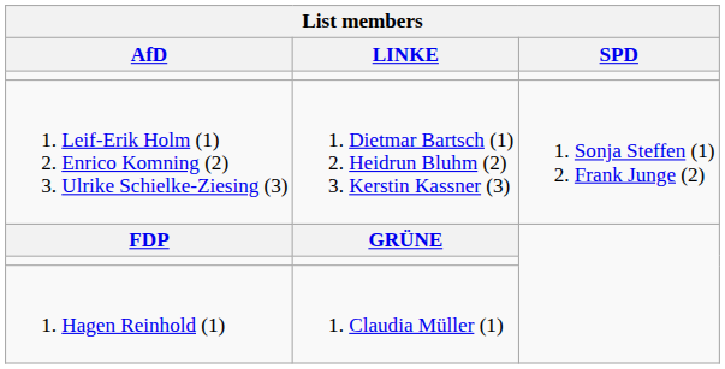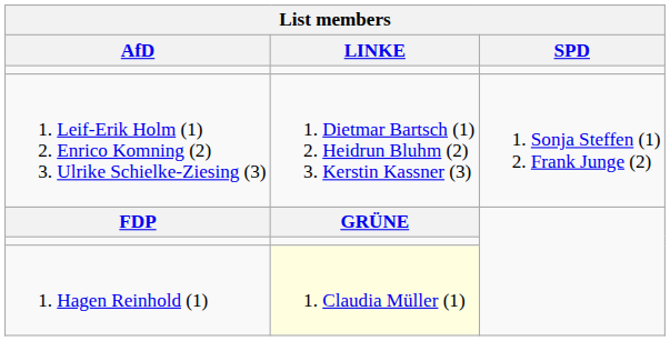Hagen Reinhold (1) | LINKE: no background -> lightyellow background
